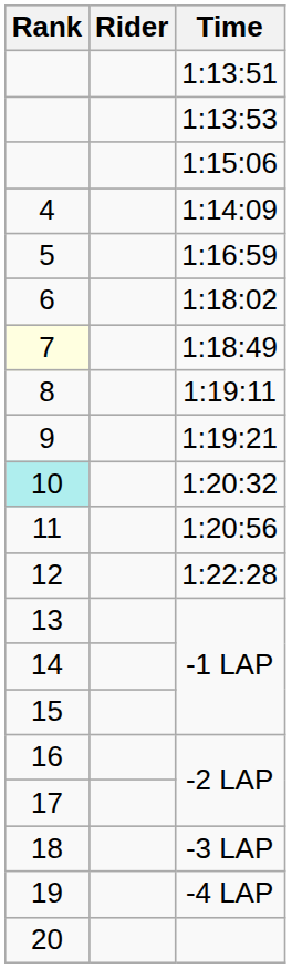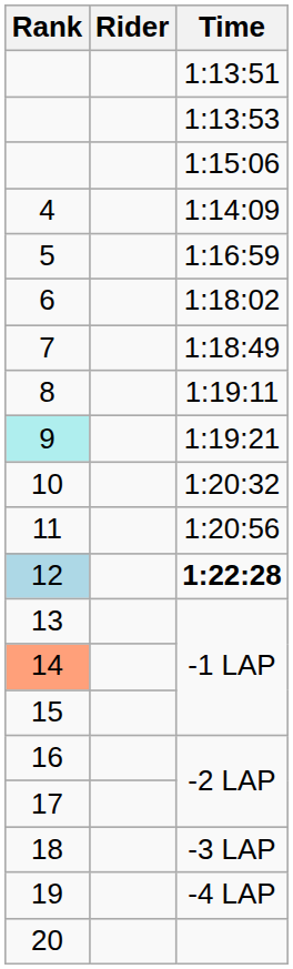7 | Rank: lightyellow background -> no background
9 | Rank: no background -> paleturquoise background
10 | Rank: paleturquoise background -> no background
12 | Rank: no background -> lightblue background
12 | Time: normal -> bold
14 | Rank: no background -> lightsalmon background
